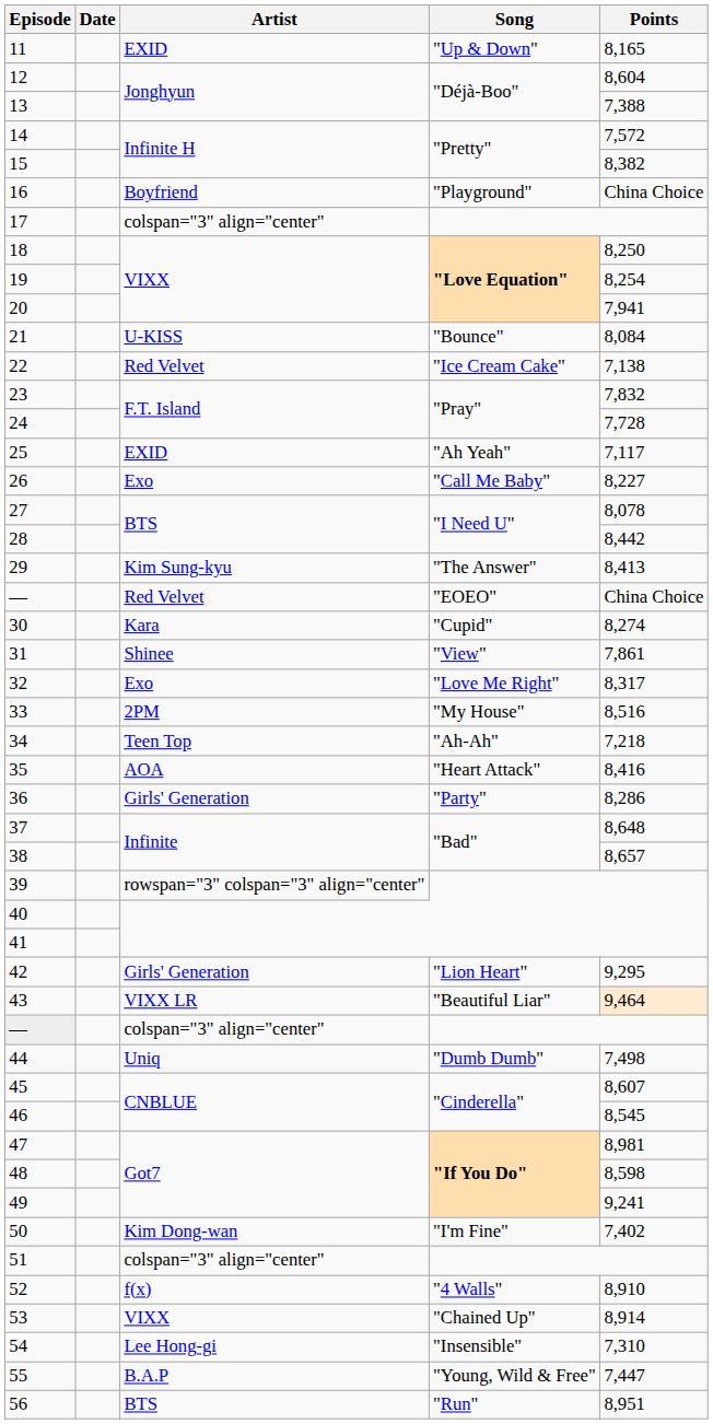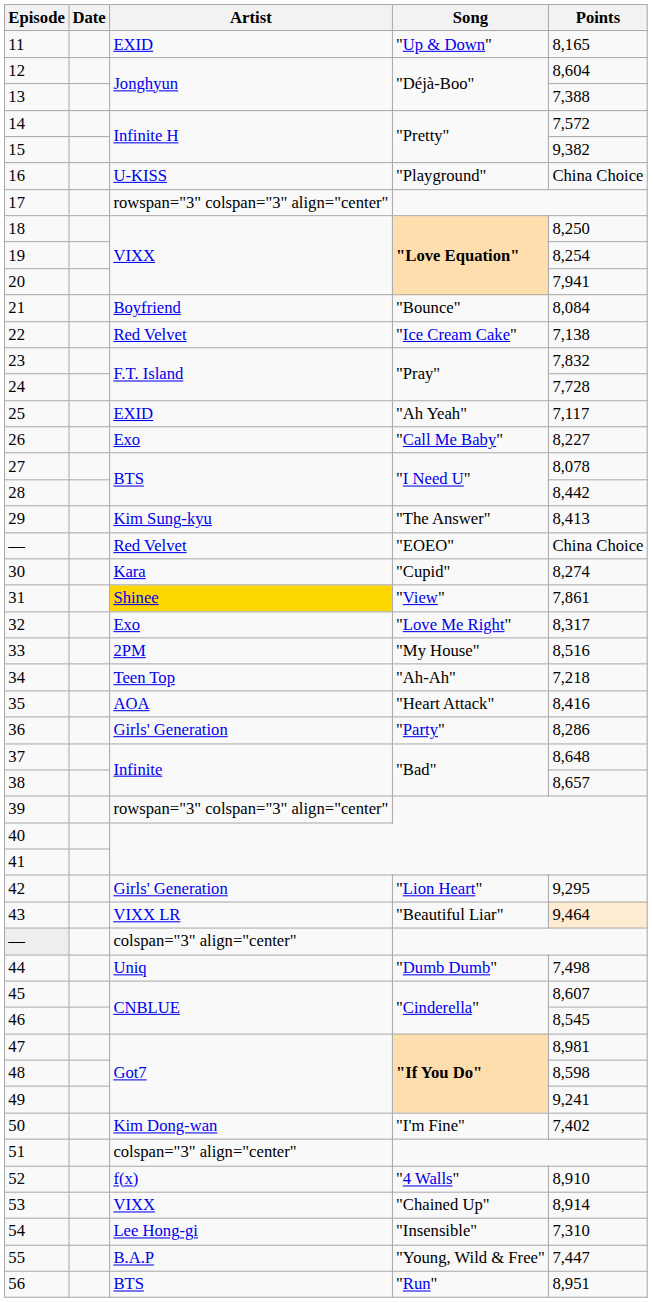15 | Points: 8,382 -> 9,382
16 | Artist: Boyfriend -> U-KISS
17 | Artist: colspan="3" align="center" -> rowspan="3" colspan="3" align="center"
21 | Artist: U-KISS -> Boyfriend
31 | Artist: no background -> gold background
